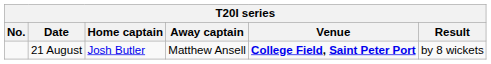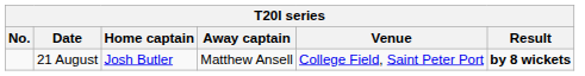21 August | Venue: bold -> normal
21 August | Result: normal -> bold
